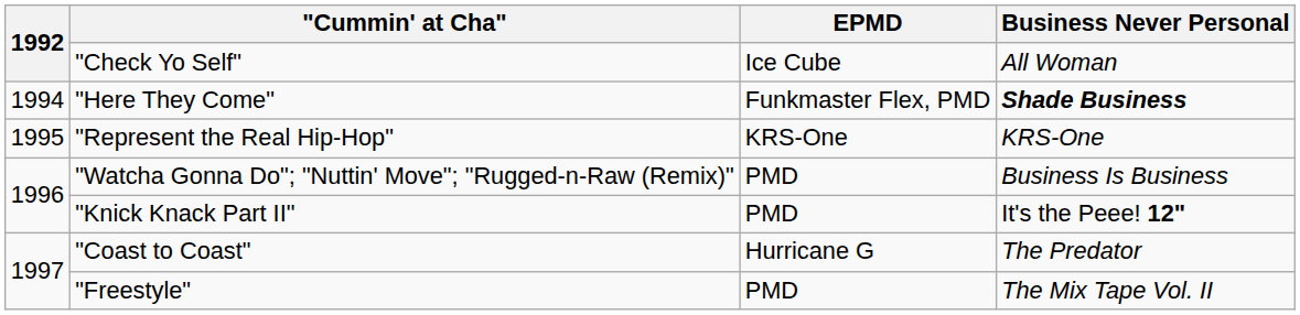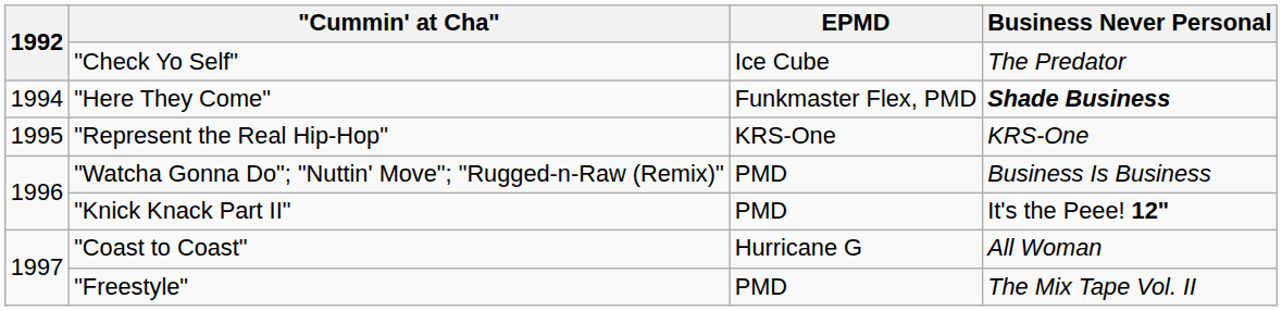"Check Yo Self" | Business Never Personal: All Woman -> The Predator
"Coast to Coast" | Business Never Personal: The Predator -> All Woman
